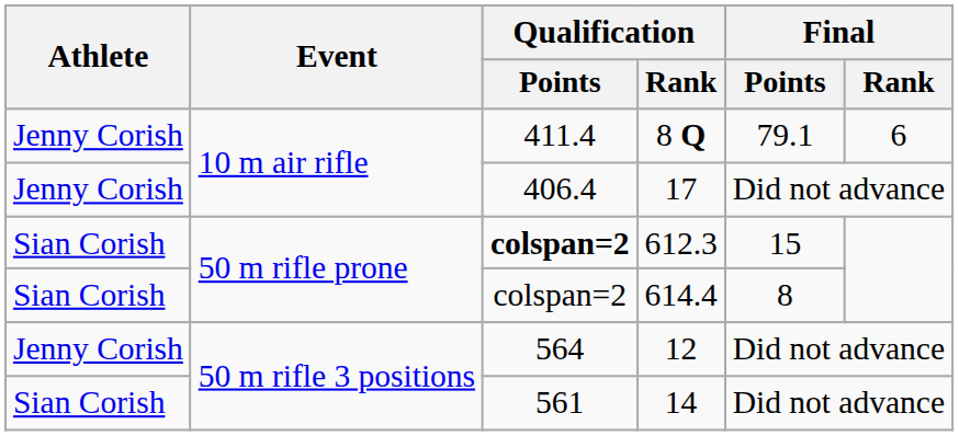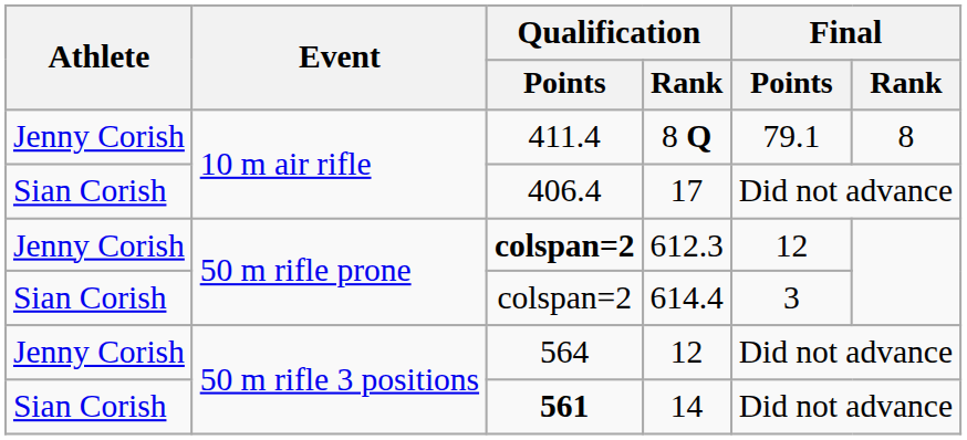8 Q | Final / Rank: 6 -> 8
17 | Athlete: Jenny Corish -> Sian Corish
612.3 | Athlete: Sian Corish -> Jenny Corish
612.3 | Final / Points: 15 -> 12
614.4 | Final / Points: 8 -> 3
14 | Qualification / Points: normal -> bold
